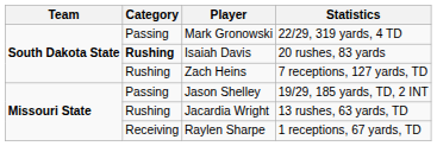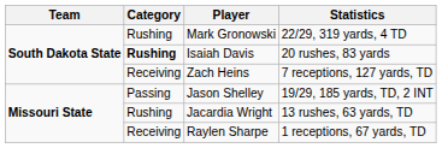Mark Gronowski | Category: Passing -> Rushing
Zach Heins | Category: Rushing -> Receiving
